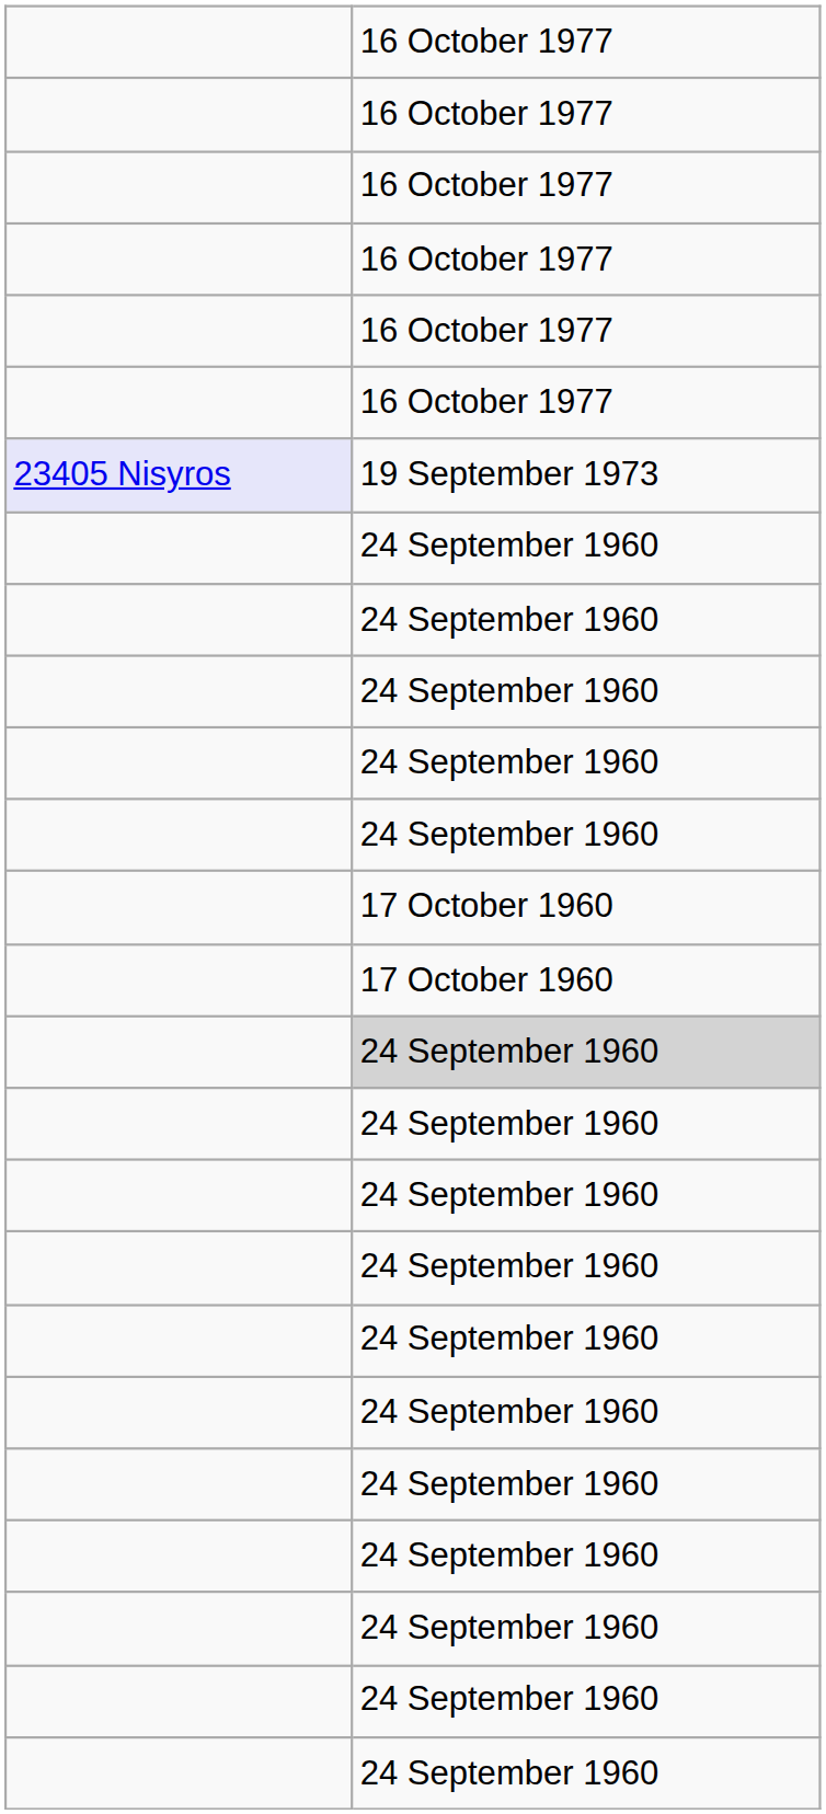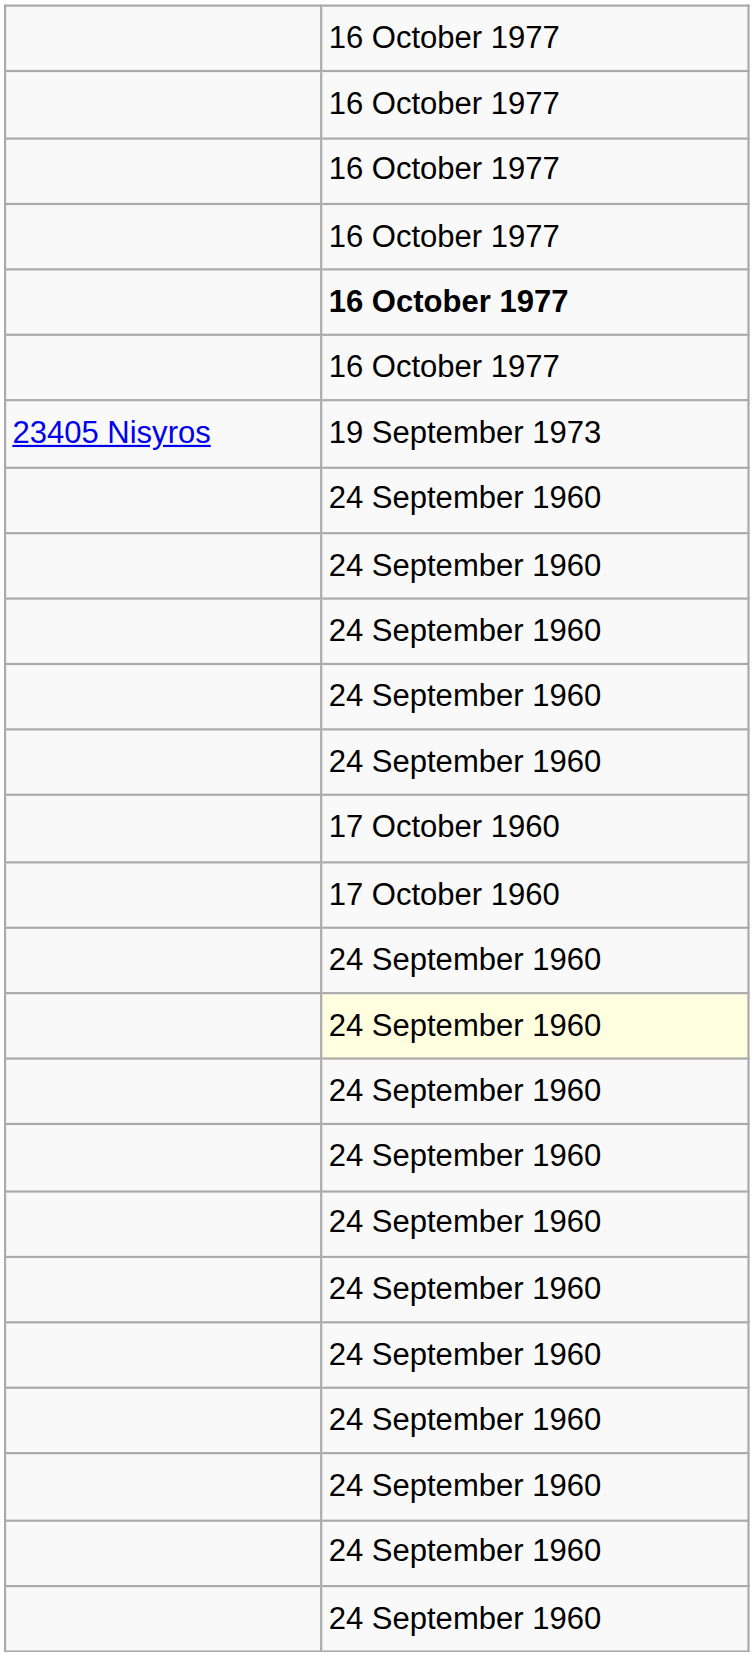row 5 | column 2: normal -> bold
row 7 | column 1: lavender background -> no background
row 15 | column 2: lightgrey background -> no background
row 16 | column 2: no background -> lightyellow background
